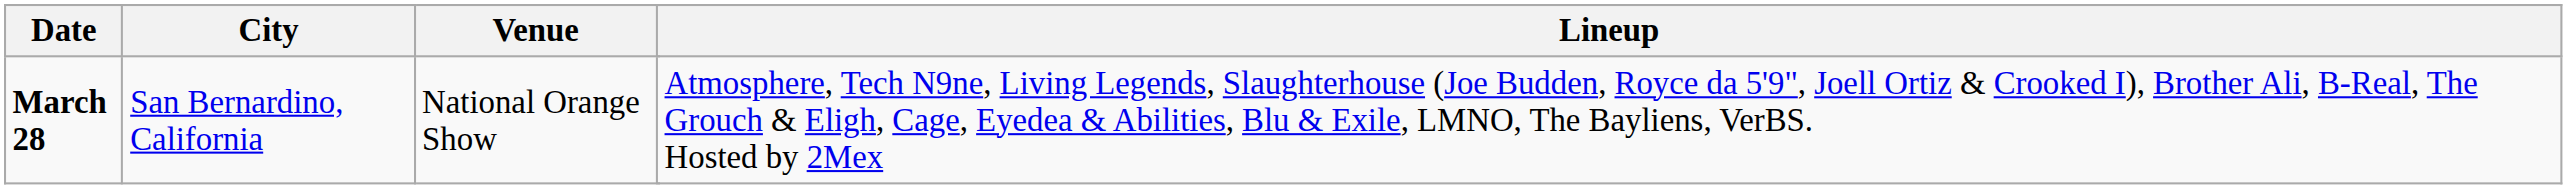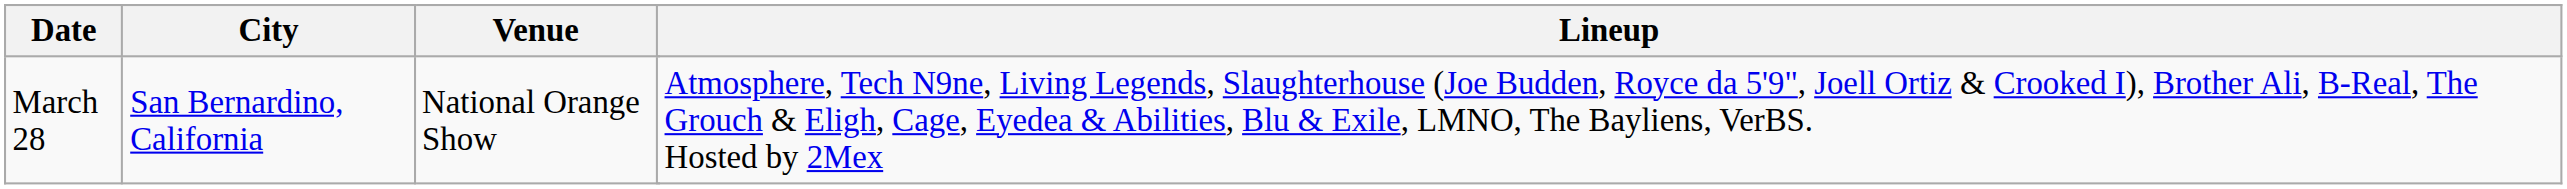March 28 | Date: bold -> normal
